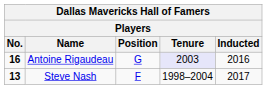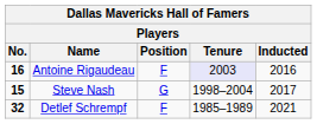Antoine Rigaudeau | Position: G -> F
Steve Nash | No.: 13 -> 15
Steve Nash | Position: F -> G
+ row: 32 | Detlef Schrempf | F | 1985–1989 | 2021
